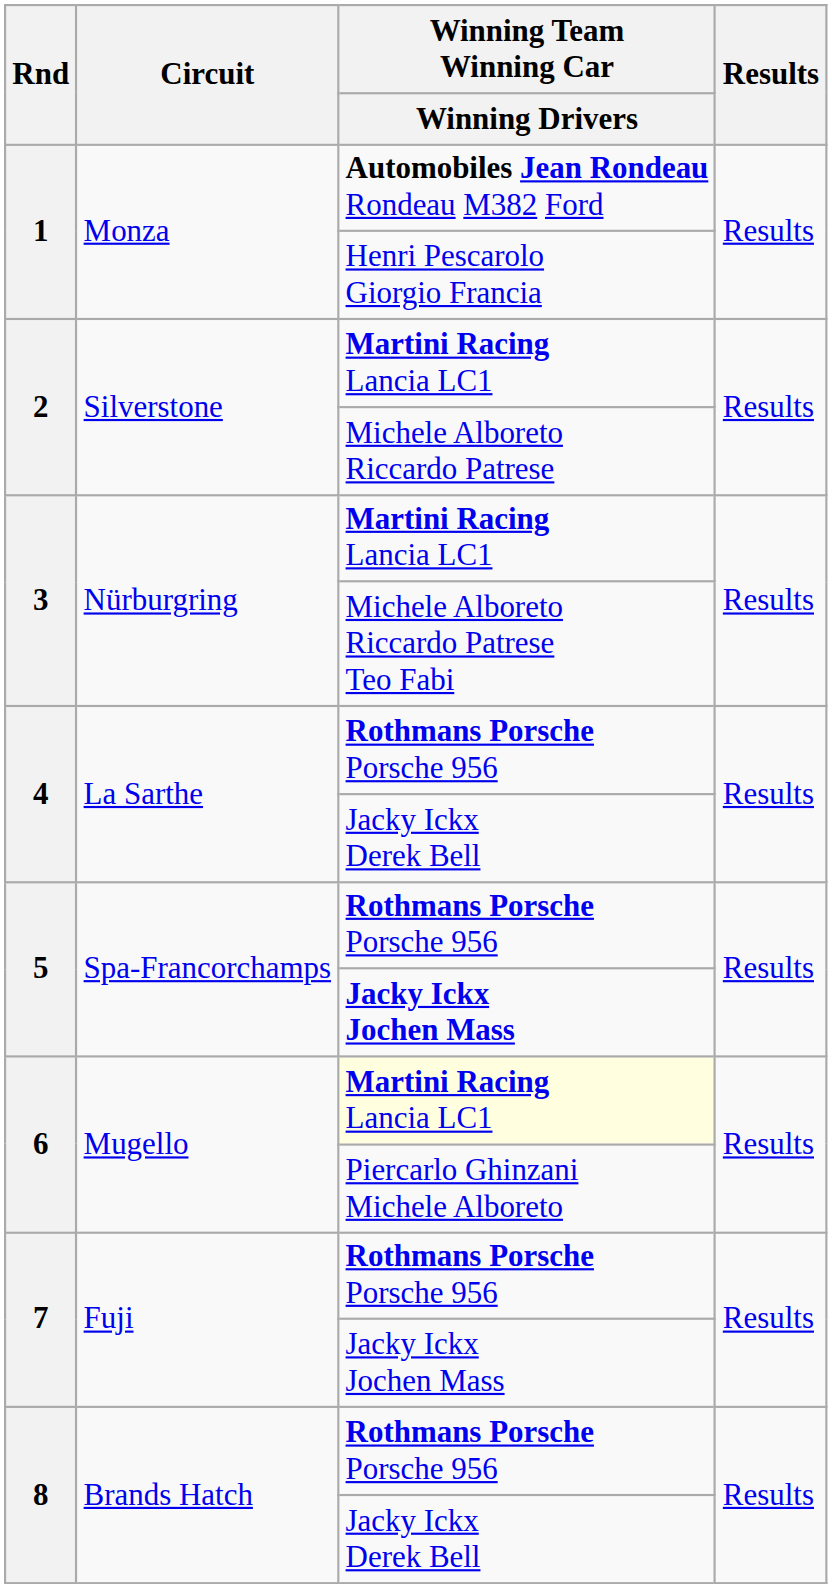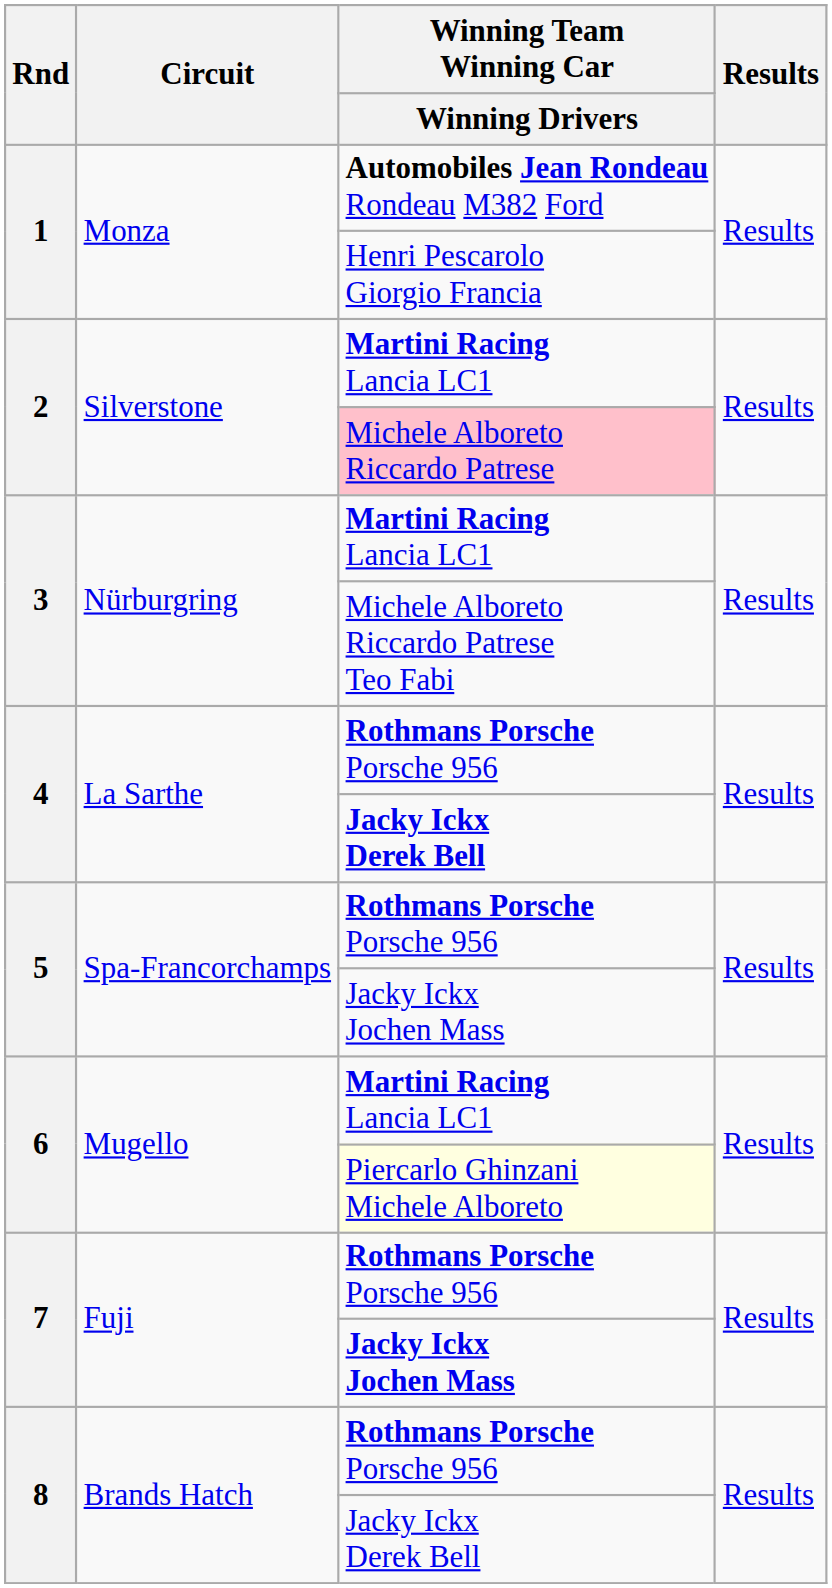Michele Alboreto Riccardo Patrese | Winning Team Winning Car / Winning Drivers: no background -> pink background
4 / Jacky Ickx Derek Bell | Winning Team Winning Car / Winning Drivers: normal -> bold
5 / Jacky Ickx Jochen Mass | Winning Team Winning Car / Winning Drivers: bold -> normal
6 / Martini Racing Lancia LC1 | Winning Team Winning Car / Winning Drivers: lightyellow background -> no background
Piercarlo Ghinzani Michele Alboreto | Winning Team Winning Car / Winning Drivers: no background -> lightyellow background
7 / Jacky Ickx Jochen Mass | Winning Team Winning Car / Winning Drivers: normal -> bold
